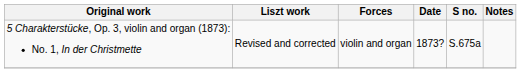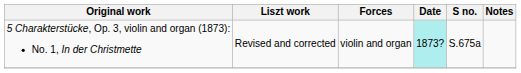row 2 | Date: no background -> paleturquoise background
